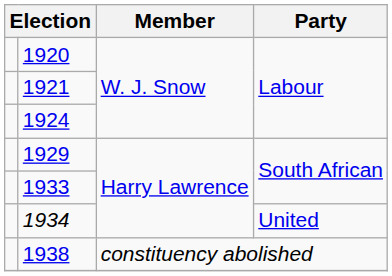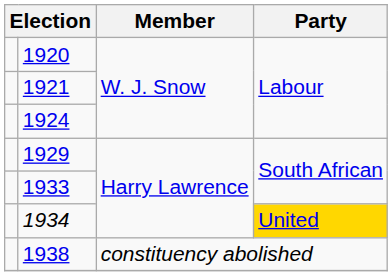1934 | Party: no background -> gold background
